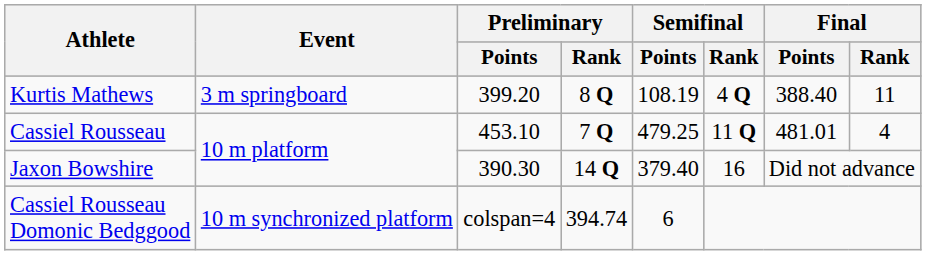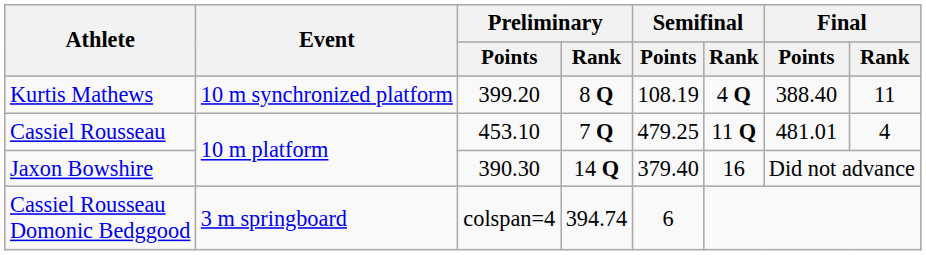Kurtis Mathews | Event: 3 m springboard -> 10 m synchronized platform
Cassiel Rousseau Domonic Bedggood | Event: 10 m synchronized platform -> 3 m springboard
